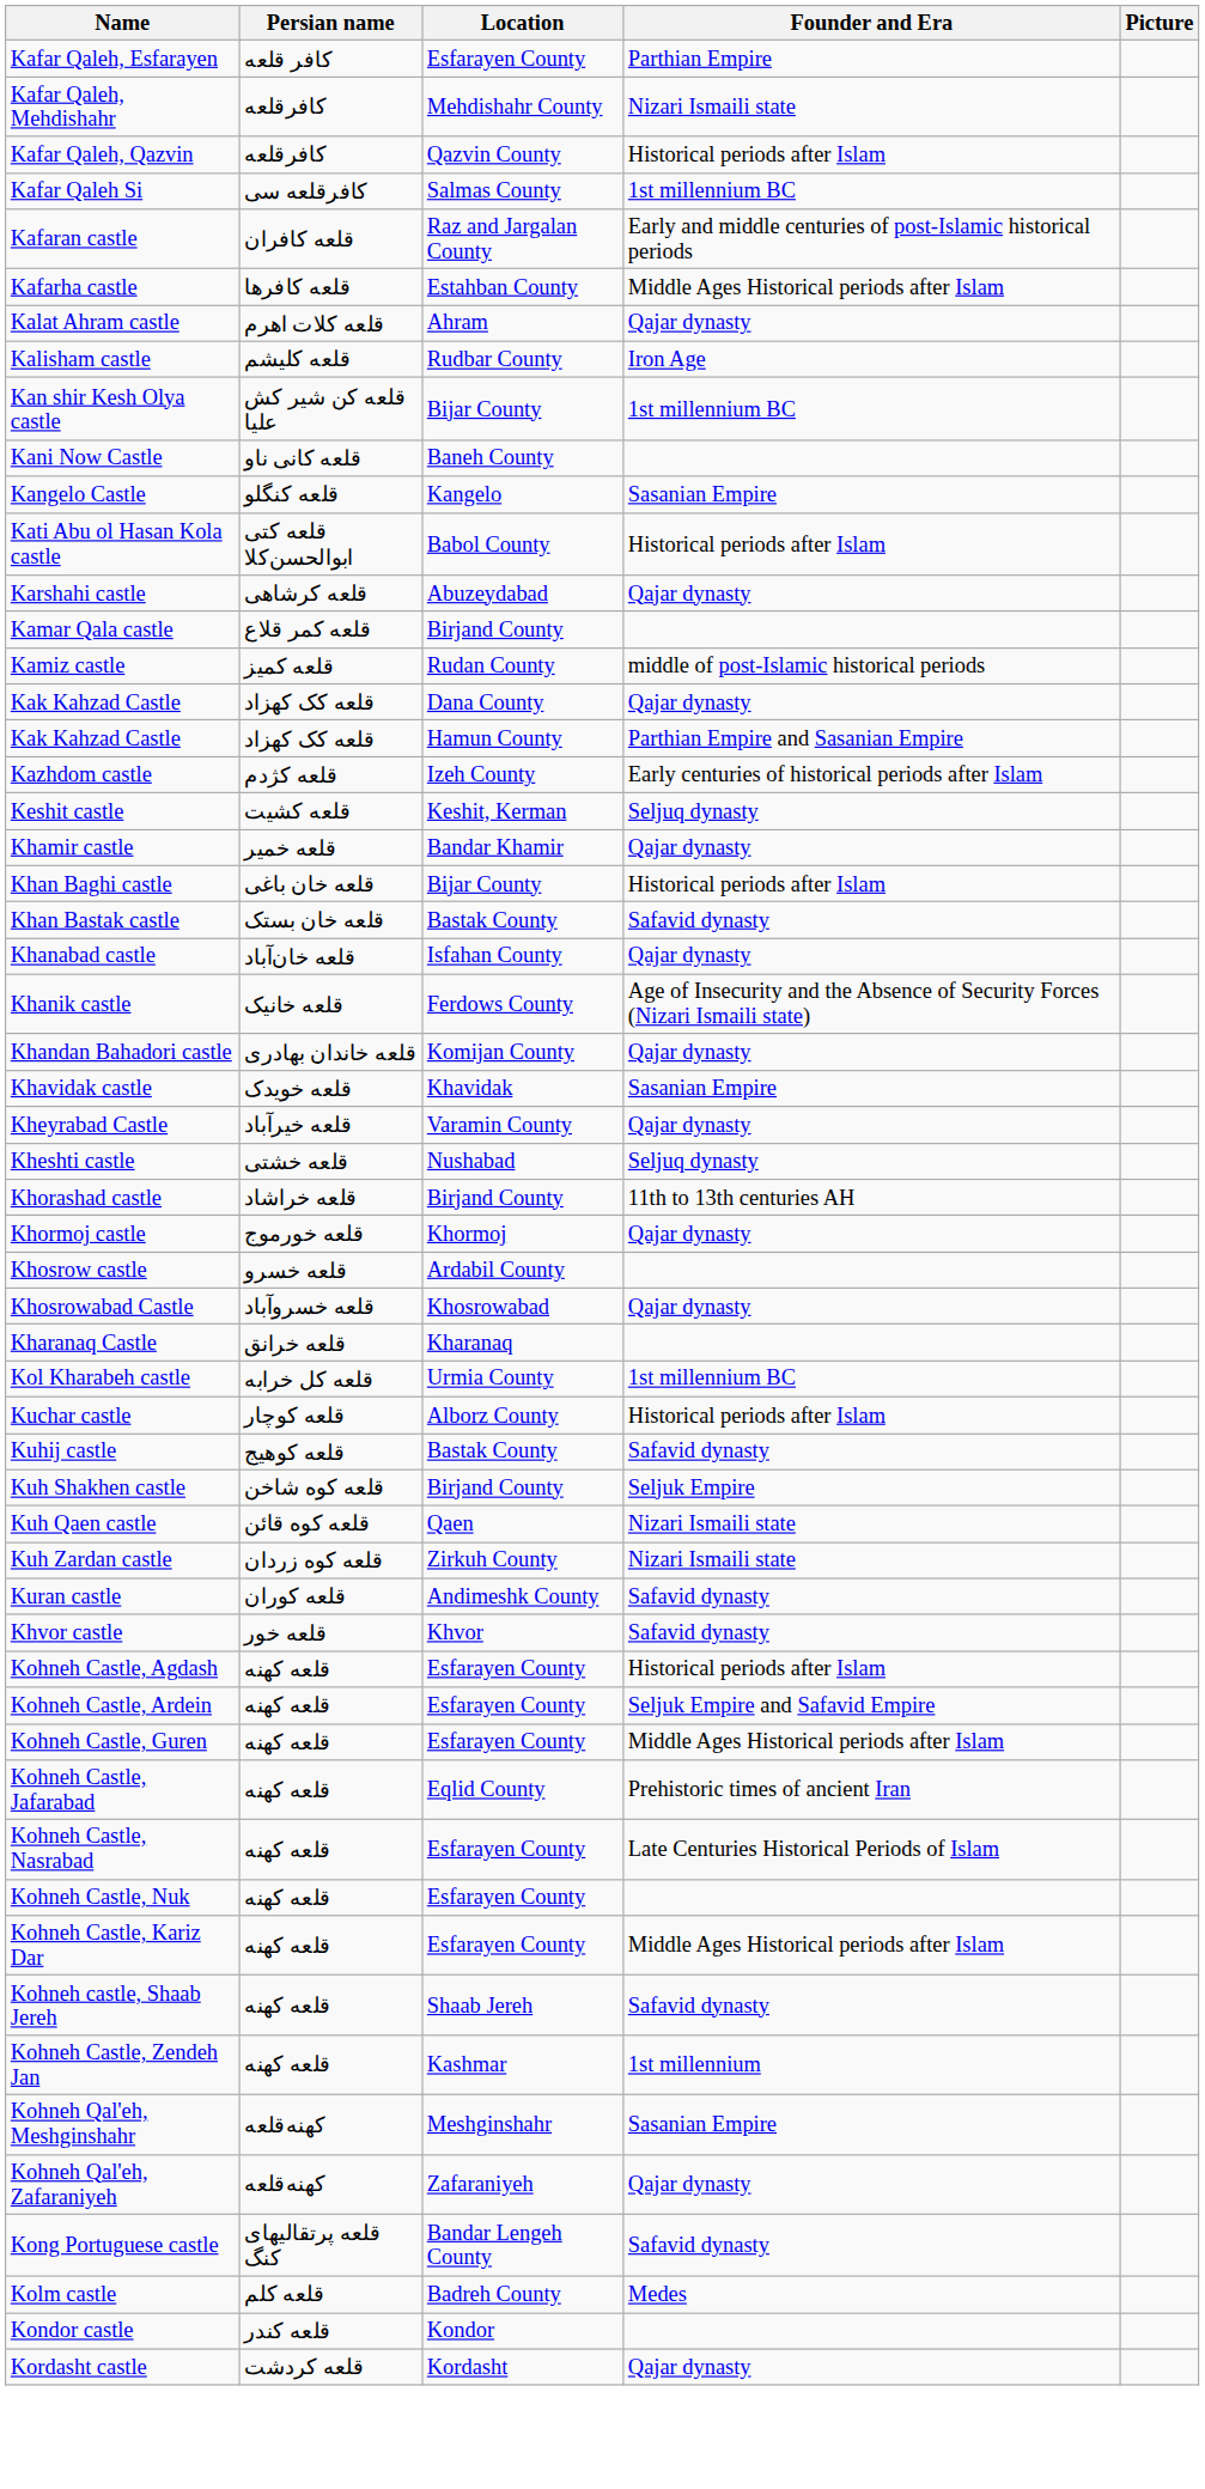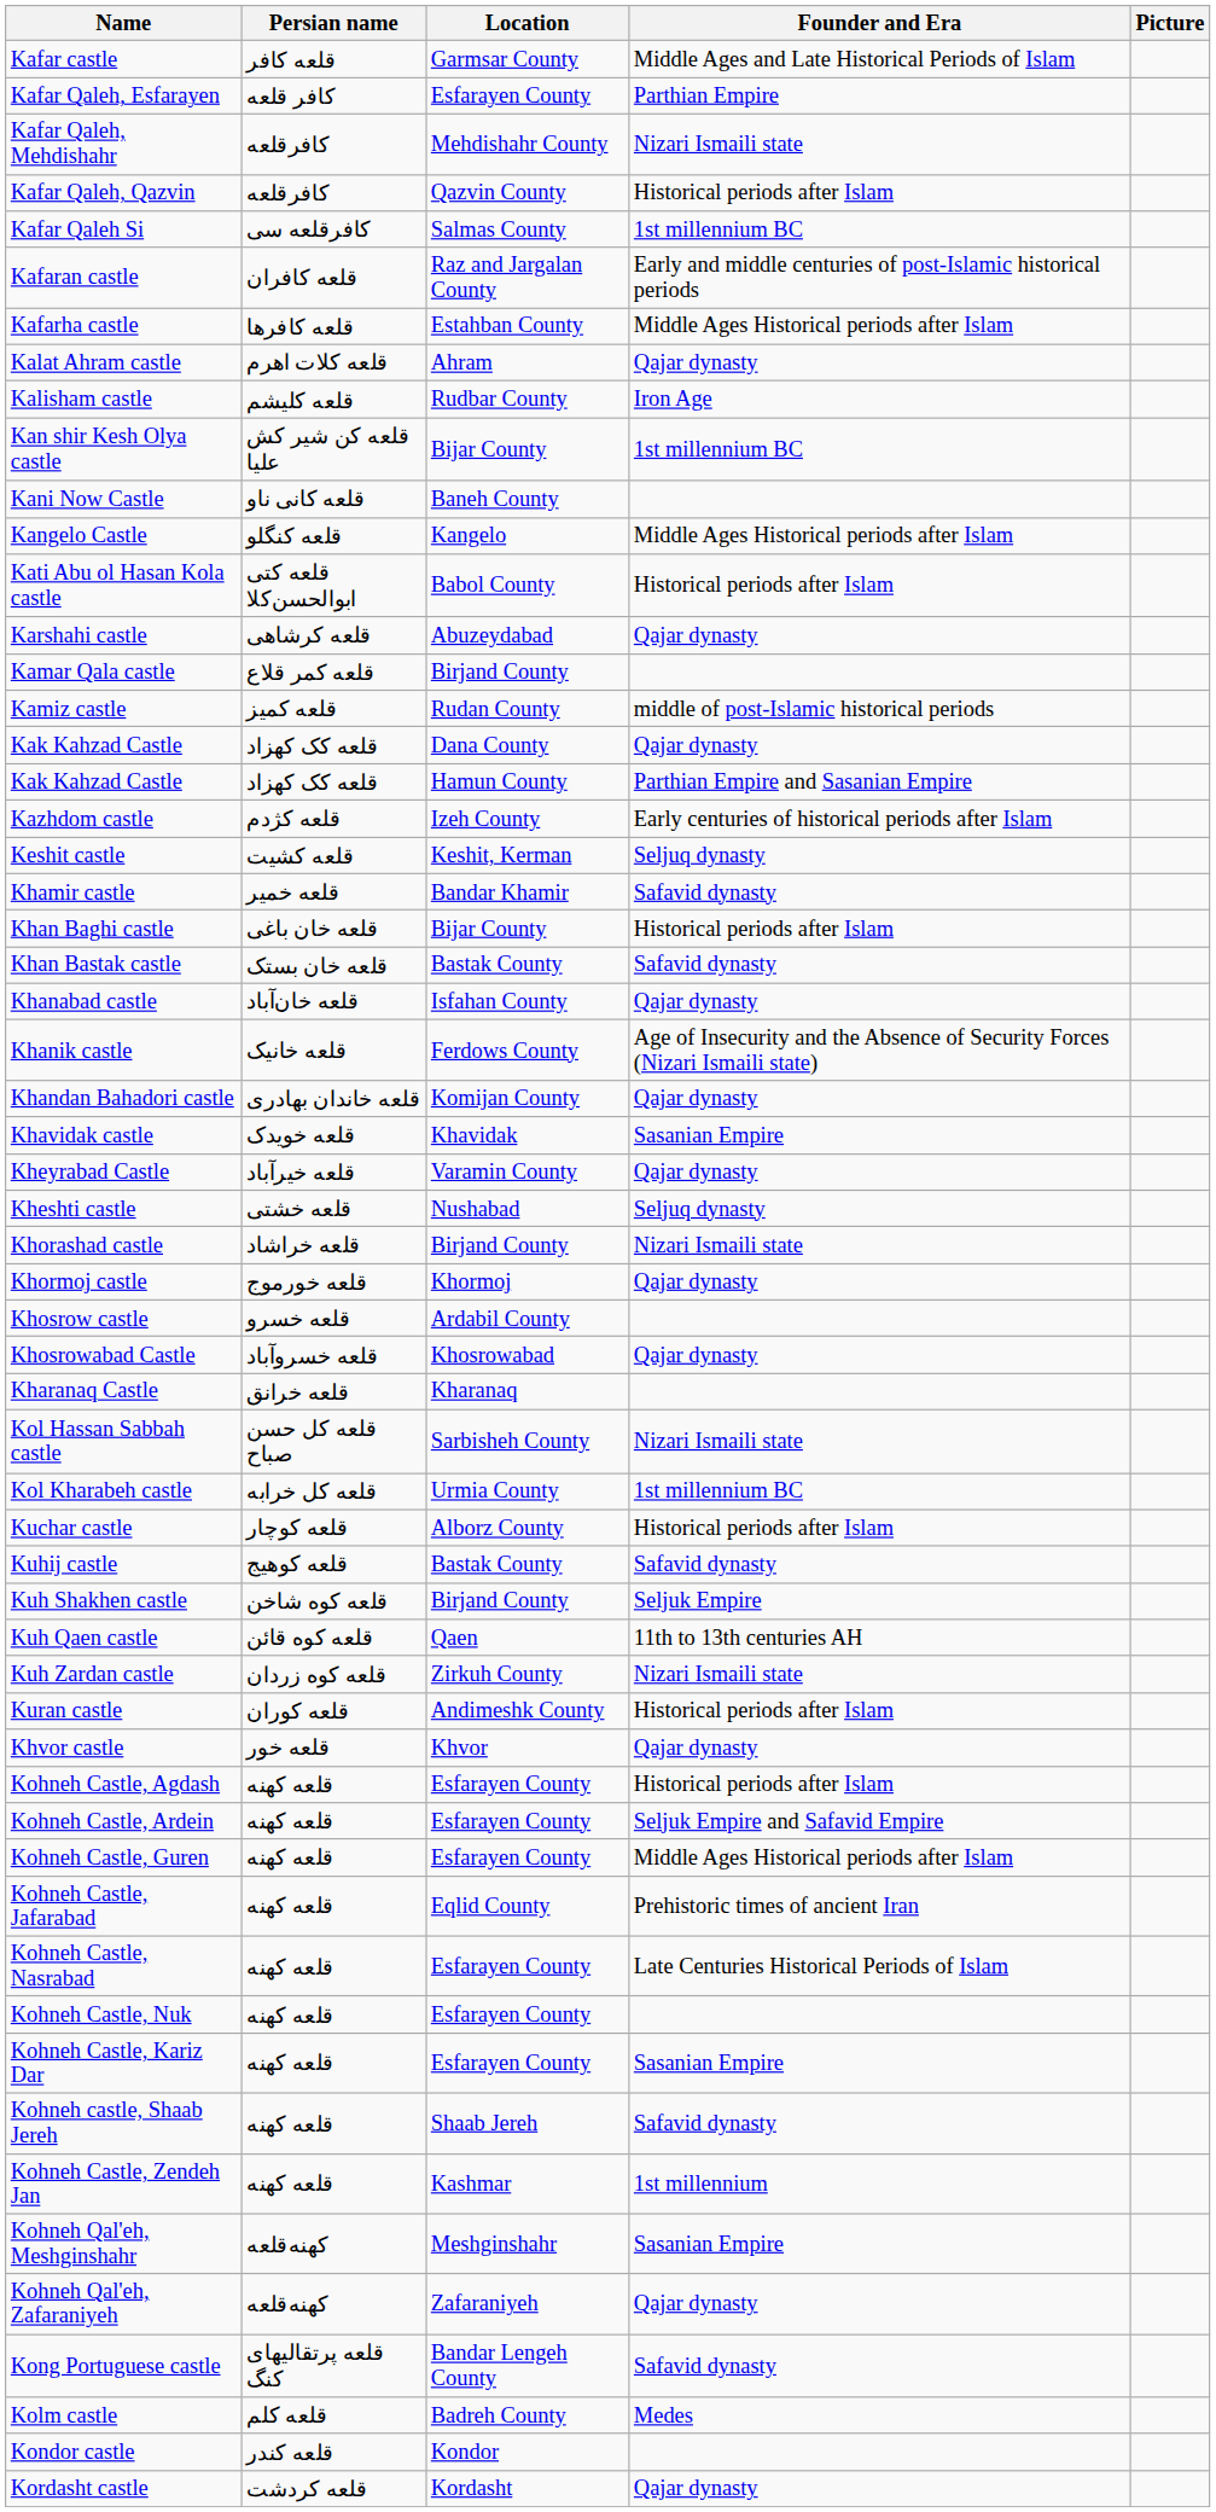+ row: Kafar castle | قلعه کافر | Garmsar County | Middle Ages and Late Historical Periods of Islam
Kangelo Castle | Founder and Era: Sasanian Empire -> Middle Ages Historical periods after Islam
Khamir castle | Founder and Era: Qajar dynasty -> Safavid dynasty
Khorashad castle | Founder and Era: 11th to 13th centuries AH -> Nizari Ismaili state
+ row: Kol Hassan Sabbah castle | قلعه کل حسن صباح | Sarbisheh County | Nizari Ismaili state
Kuh Qaen castle | Founder and Era: Nizari Ismaili state -> 11th to 13th centuries AH
Kuran castle | Founder and Era: Safavid dynasty -> Historical periods after Islam
Khvor castle | Founder and Era: Safavid dynasty -> Qajar dynasty
Kohneh Castle, Kariz Dar | Founder and Era: Middle Ages Historical periods after Islam -> Sasanian Empire
